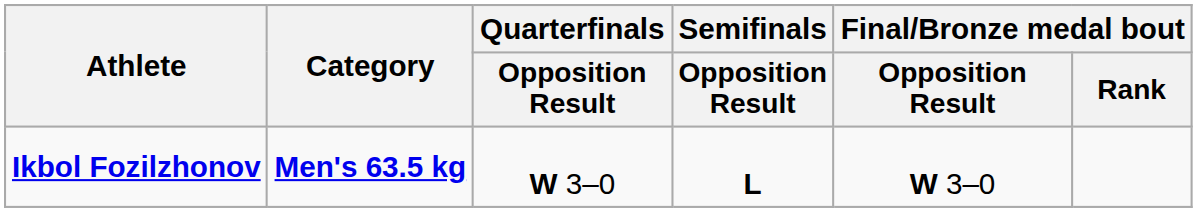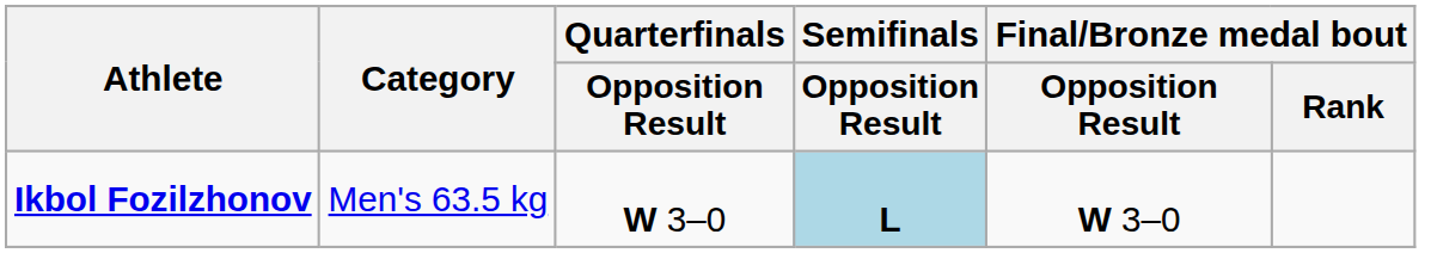Ikbol Fozilzhonov | Category: bold -> normal
Ikbol Fozilzhonov | Semifinals / Opposition Result: no background -> lightblue background
